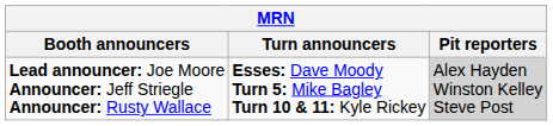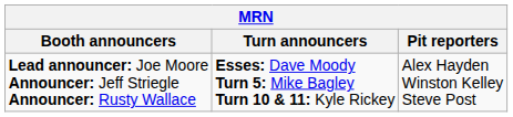row 3 | Pit reporters: lightgrey background -> no background
